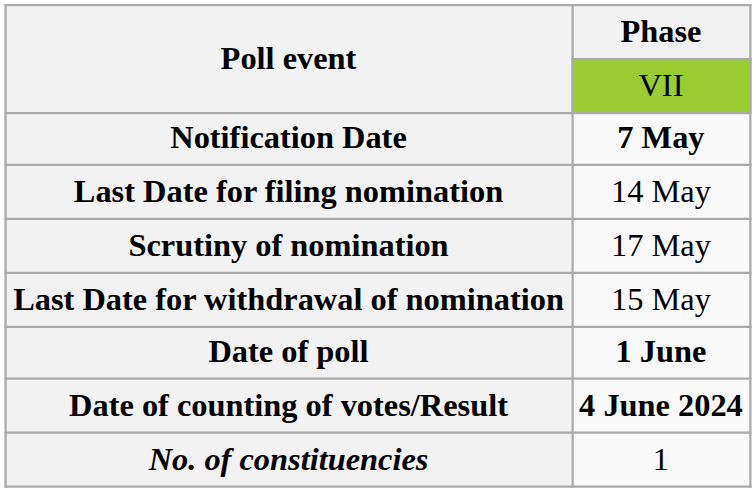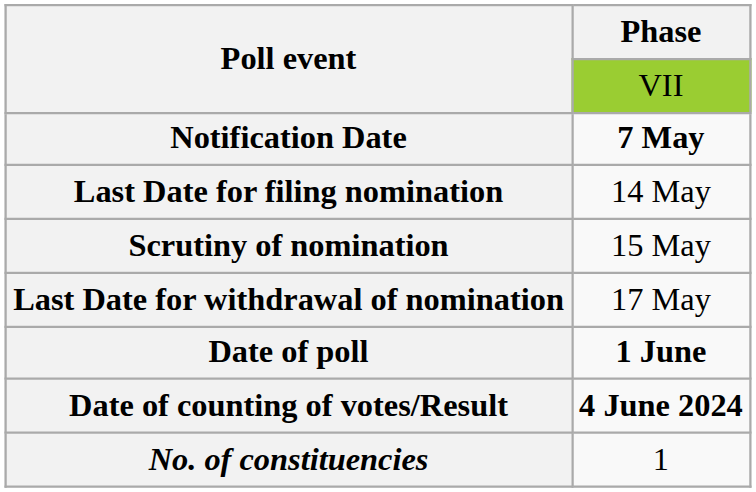Scrutiny of nomination | Phase: 17 May -> 15 May
Last Date for withdrawal of nomination | Phase: 15 May -> 17 May
